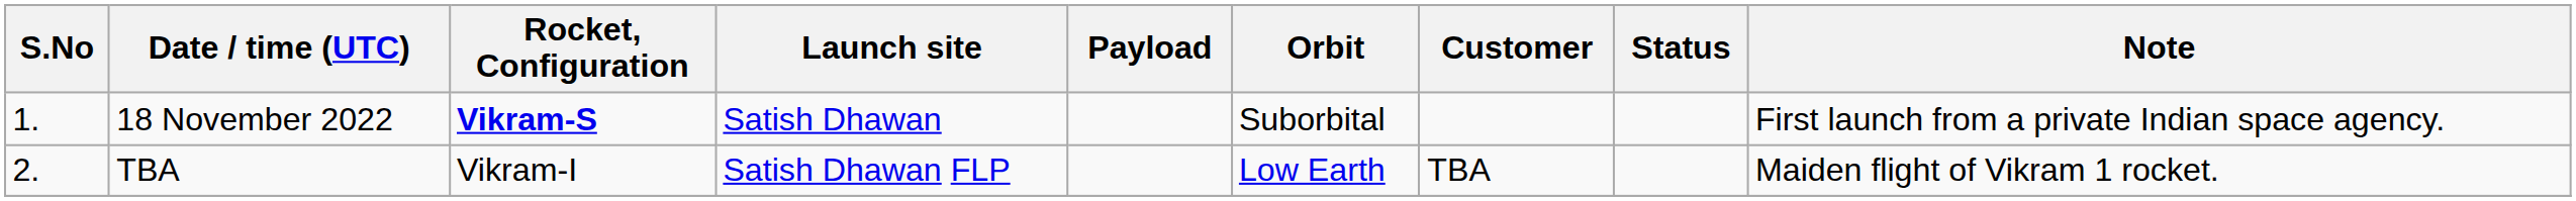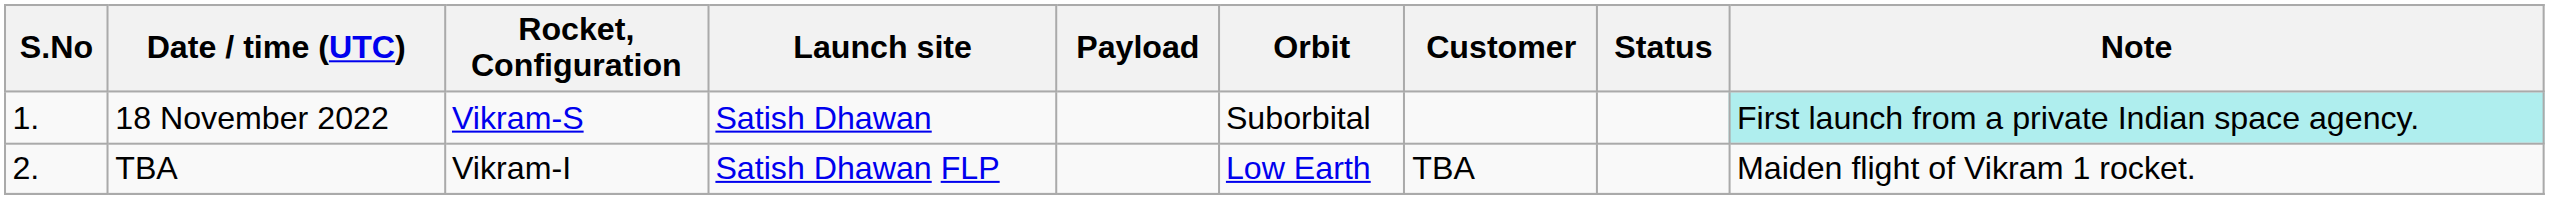18 November 2022 | Rocket, Configuration: bold -> normal
18 November 2022 | Note: no background -> paleturquoise background
